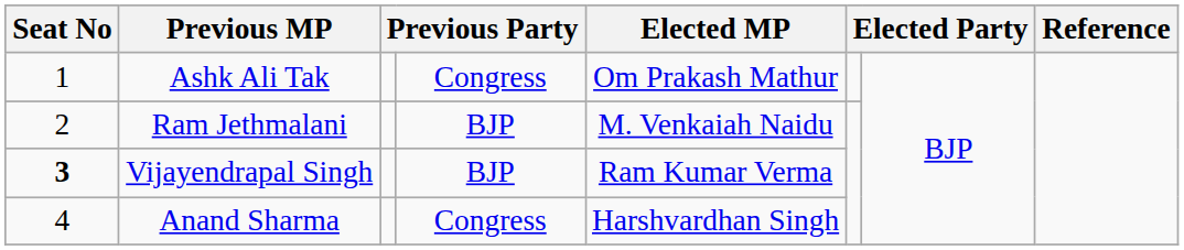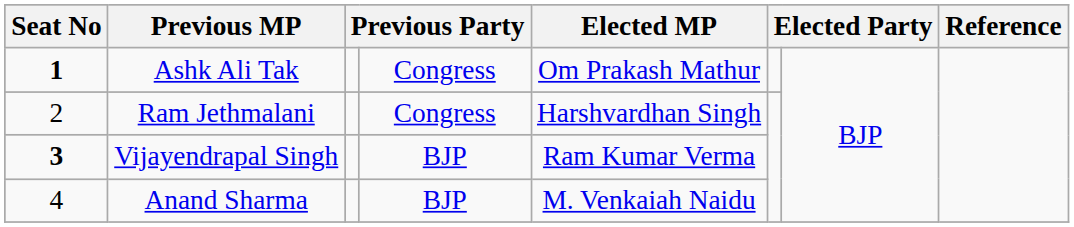Ashk Ali Tak | Seat No: normal -> bold
Ram Jethmalani | column 4: BJP -> Congress
Ram Jethmalani | Elected MP: M. Venkaiah Naidu -> Harshvardhan Singh
Anand Sharma | column 4: Congress -> BJP
Anand Sharma | Elected MP: Harshvardhan Singh -> M. Venkaiah Naidu
